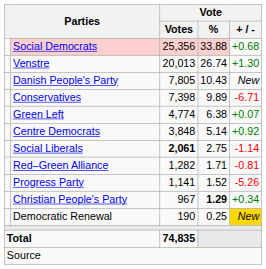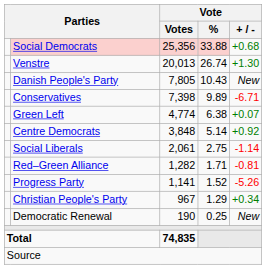Social Liberals | Vote / Votes: bold -> normal
Christian People's Party | Vote / %: bold -> normal
Democratic Renewal | Vote / + / -: gold background -> no background
